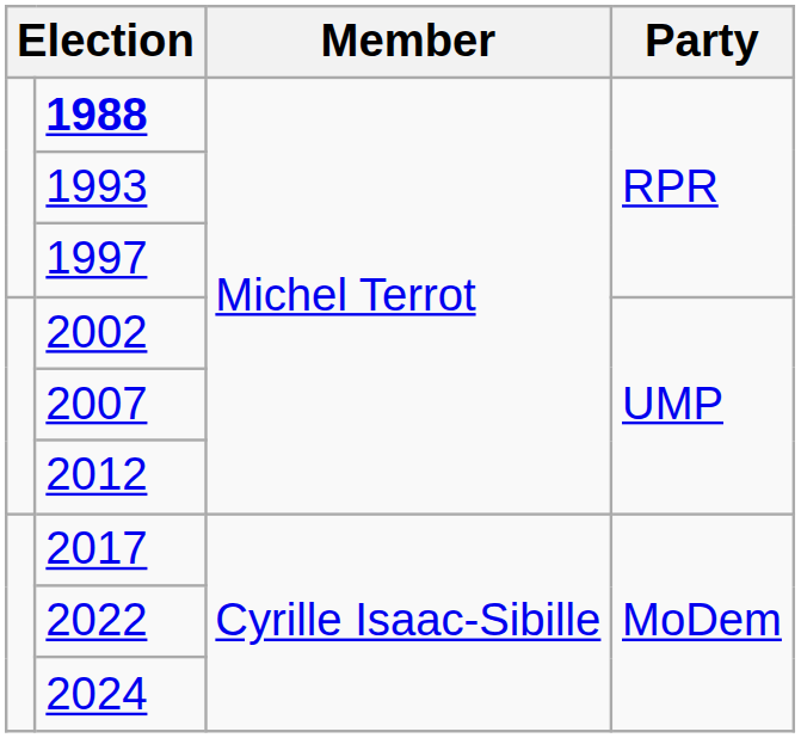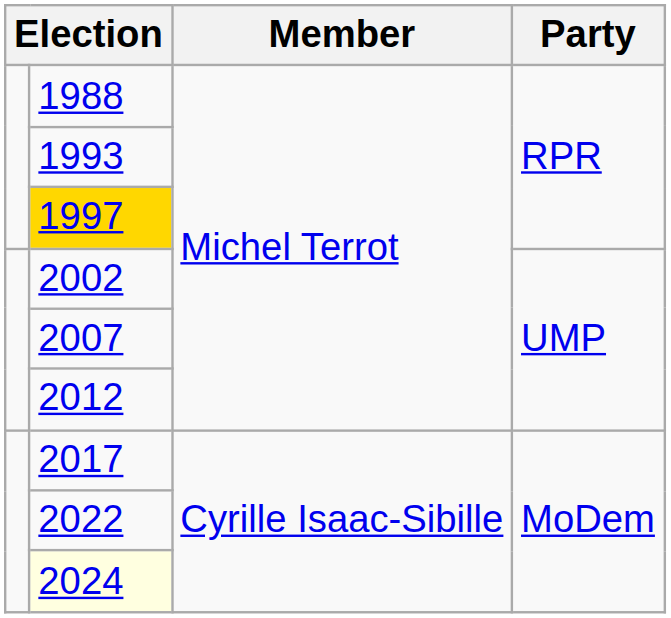1988 | column 2: bold -> normal
1997 | column 2: no background -> gold background
2024 | column 2: no background -> lightyellow background
